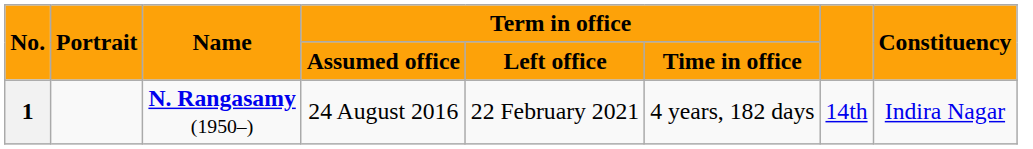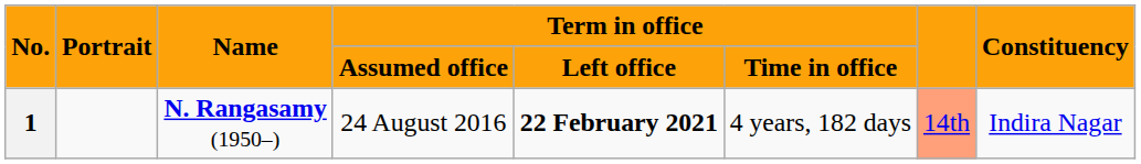1 | Term in office / Left office: normal -> bold
1 | column 7: no background -> lightsalmon background
